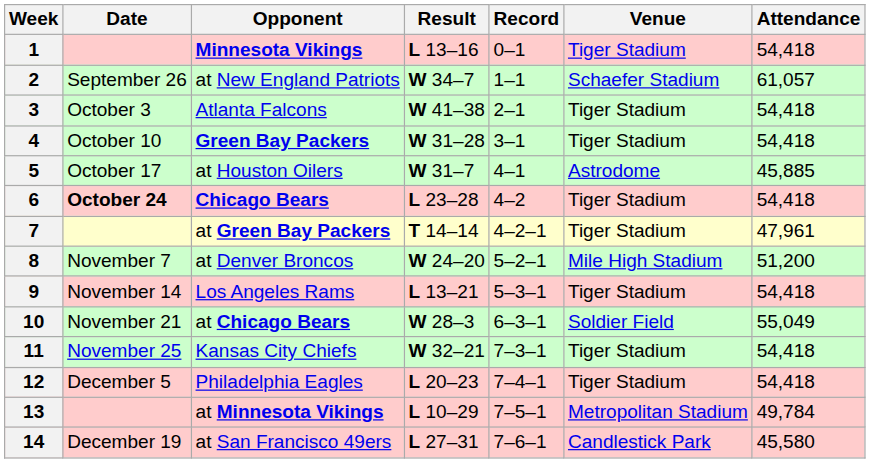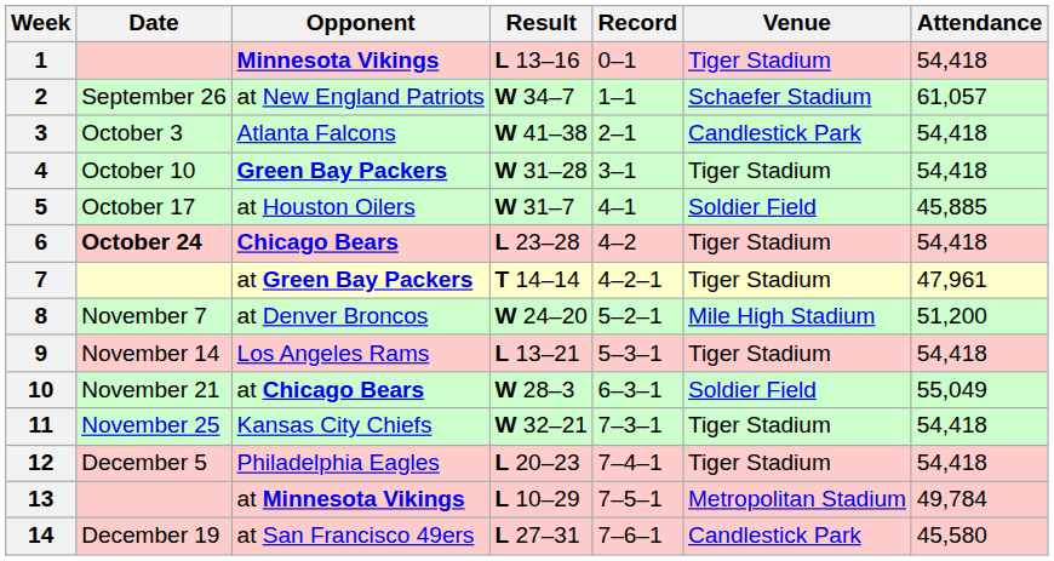3 | Venue: Tiger Stadium -> Candlestick Park
5 | Venue: Astrodome -> Soldier Field
